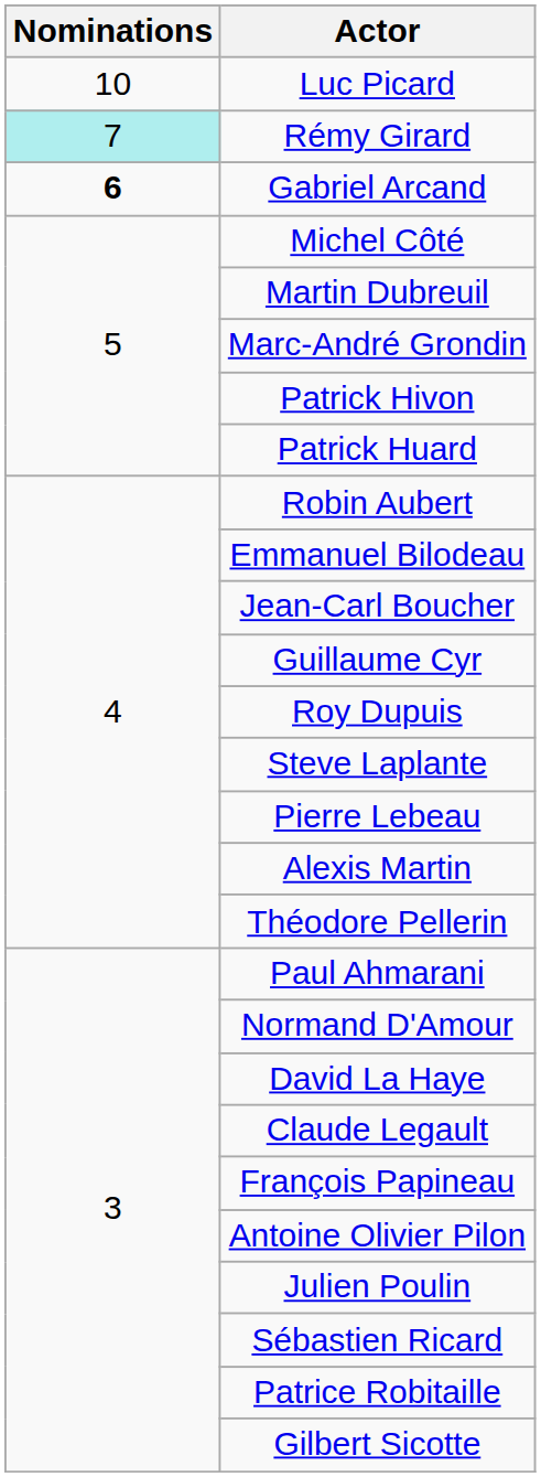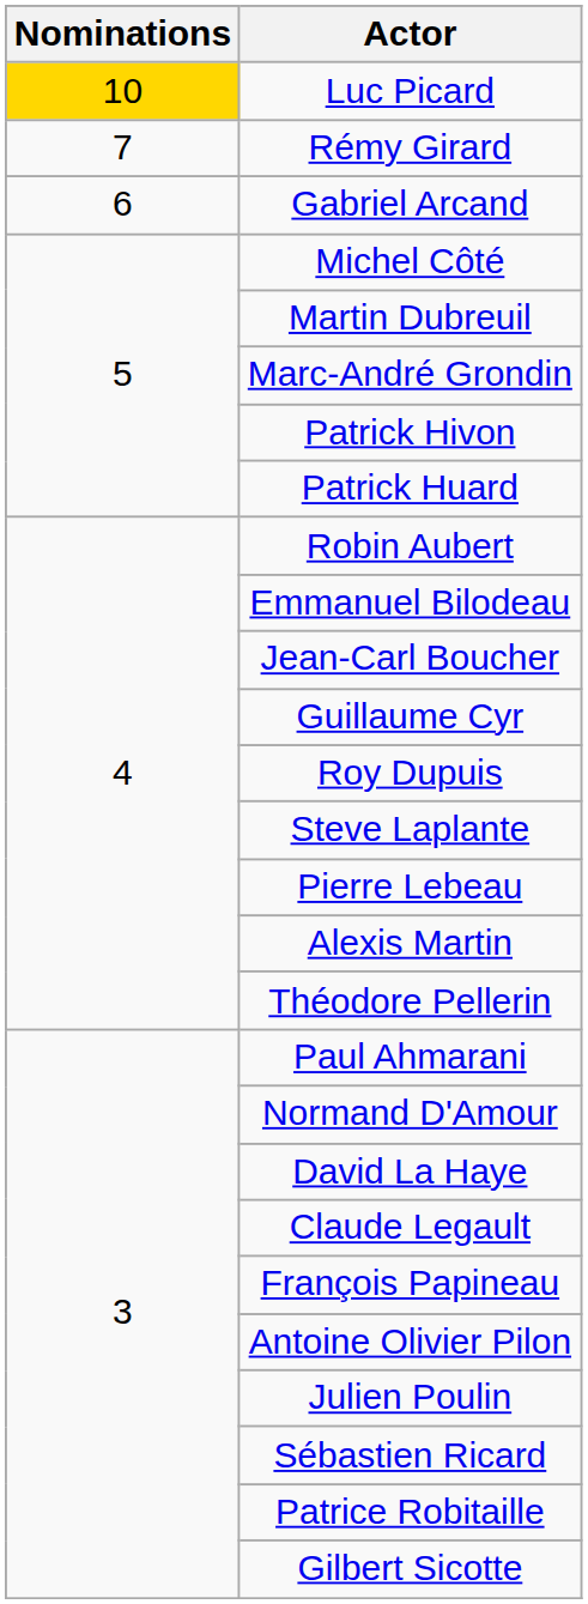Luc Picard | Nominations: no background -> gold background
Rémy Girard | Nominations: paleturquoise background -> no background
Gabriel Arcand | Nominations: bold -> normal
